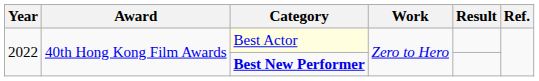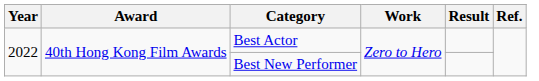Best Actor | Category: lightyellow background -> no background
Best New Performer | Category: bold -> normal
